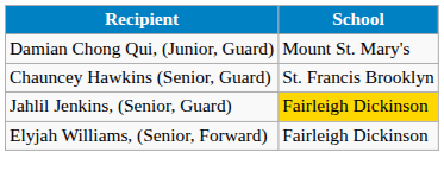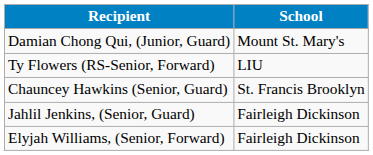+ row: Ty Flowers (RS-Senior, Forward) | LIU
Jahlil Jenkins, (Senior, Guard) | School: gold background -> no background
